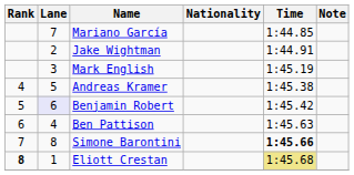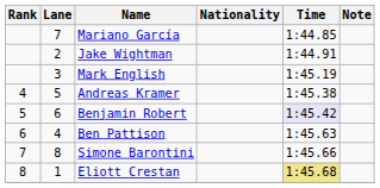Benjamin Robert | Lane: lavender background -> no background
Benjamin Robert | Time: no background -> lavender background
Simone Barontini | Time: bold -> normal
Eliott Crestan | Rank: bold -> normal
